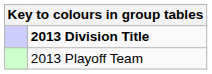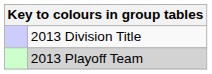2013 Division Title | column 2: bold -> normal
2013 Playoff Team | column 2: no background -> lightgrey background
